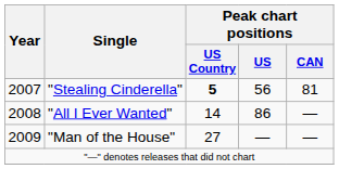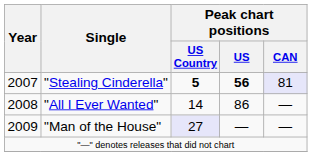"Stealing Cinderella" | Peak chart positions / US: normal -> bold
"Stealing Cinderella" | Peak chart positions / CAN: no background -> lavender background
"Man of the House" | Peak chart positions / US Country: no background -> lavender background
